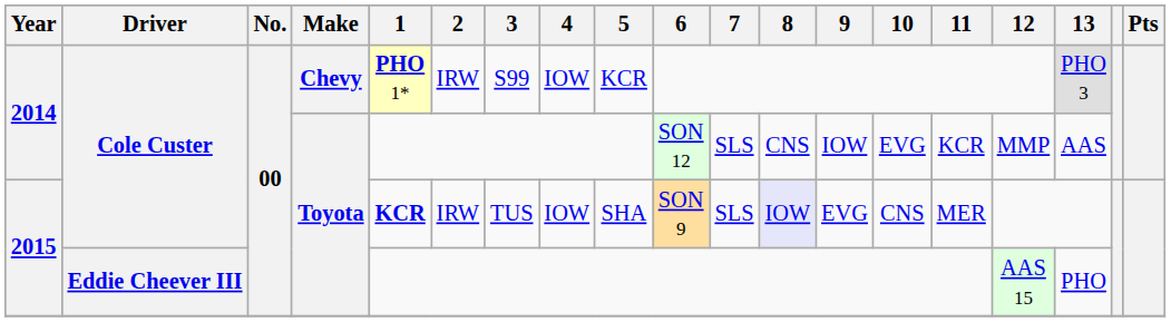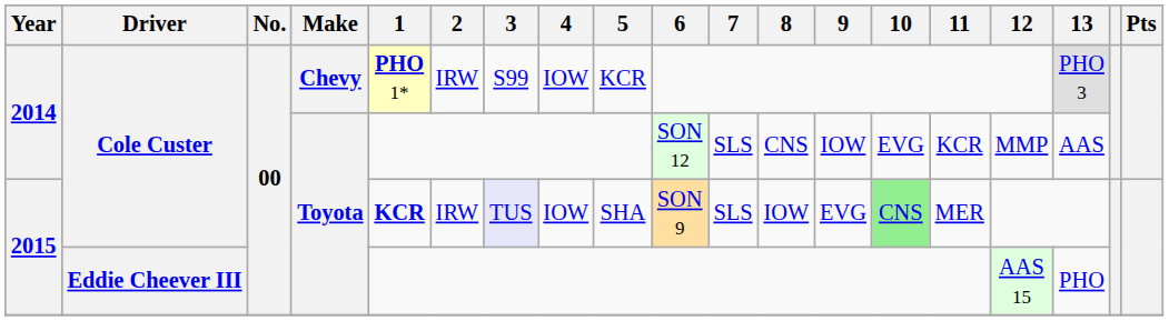2015 / Cole Custer | 3: no background -> lavender background
2015 / Cole Custer | 8: lavender background -> no background
2015 / Cole Custer | 10: no background -> lightgreen background
